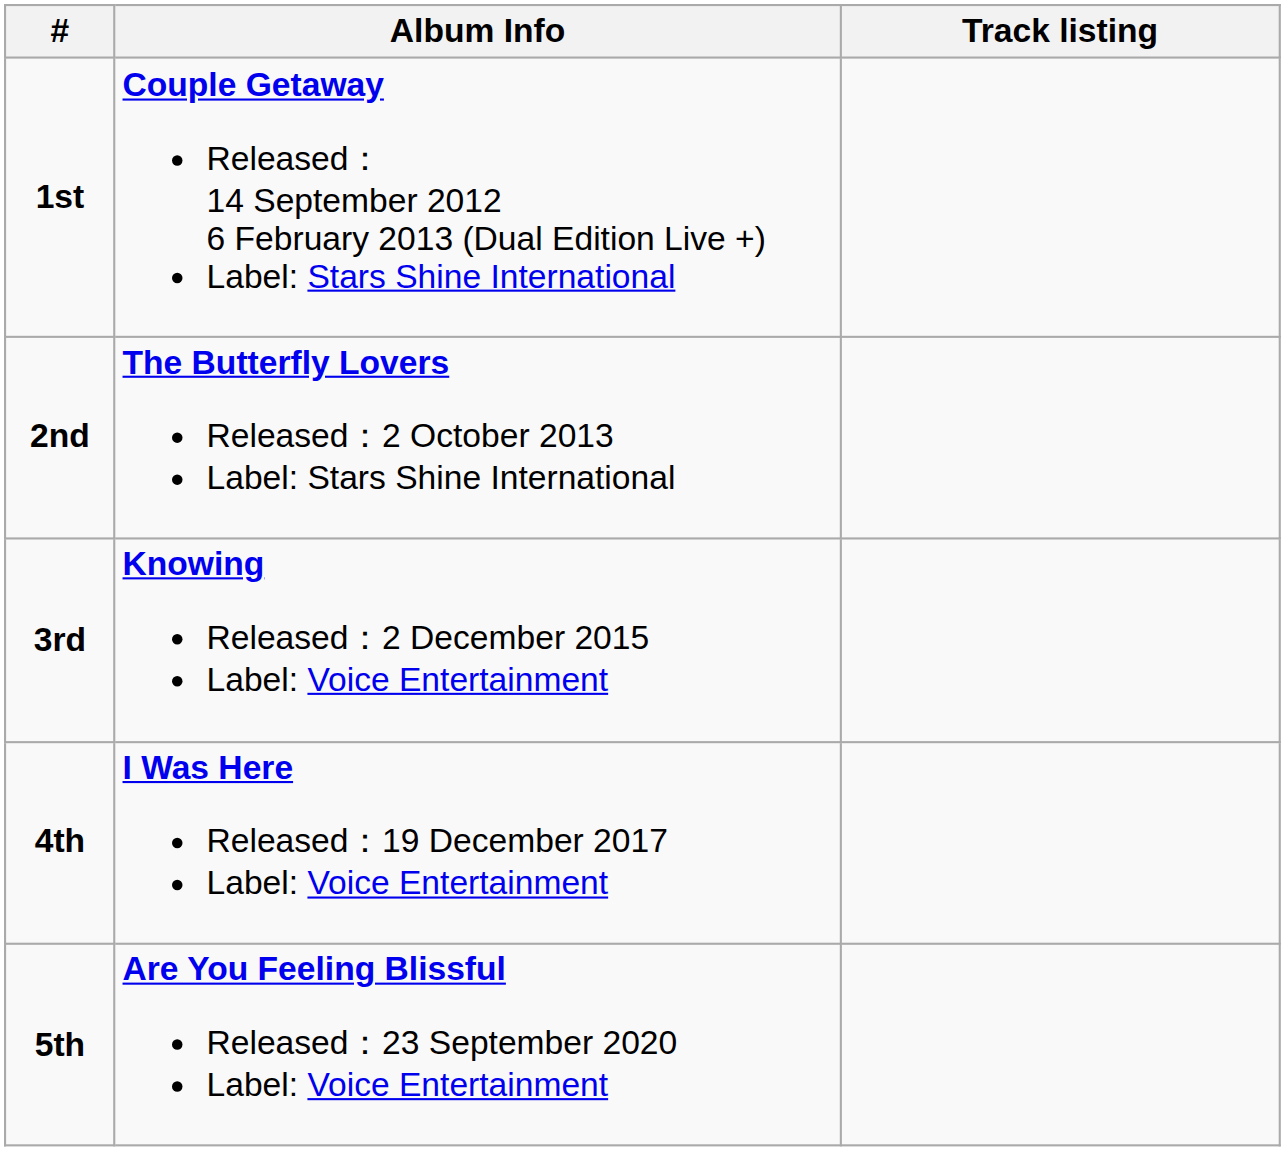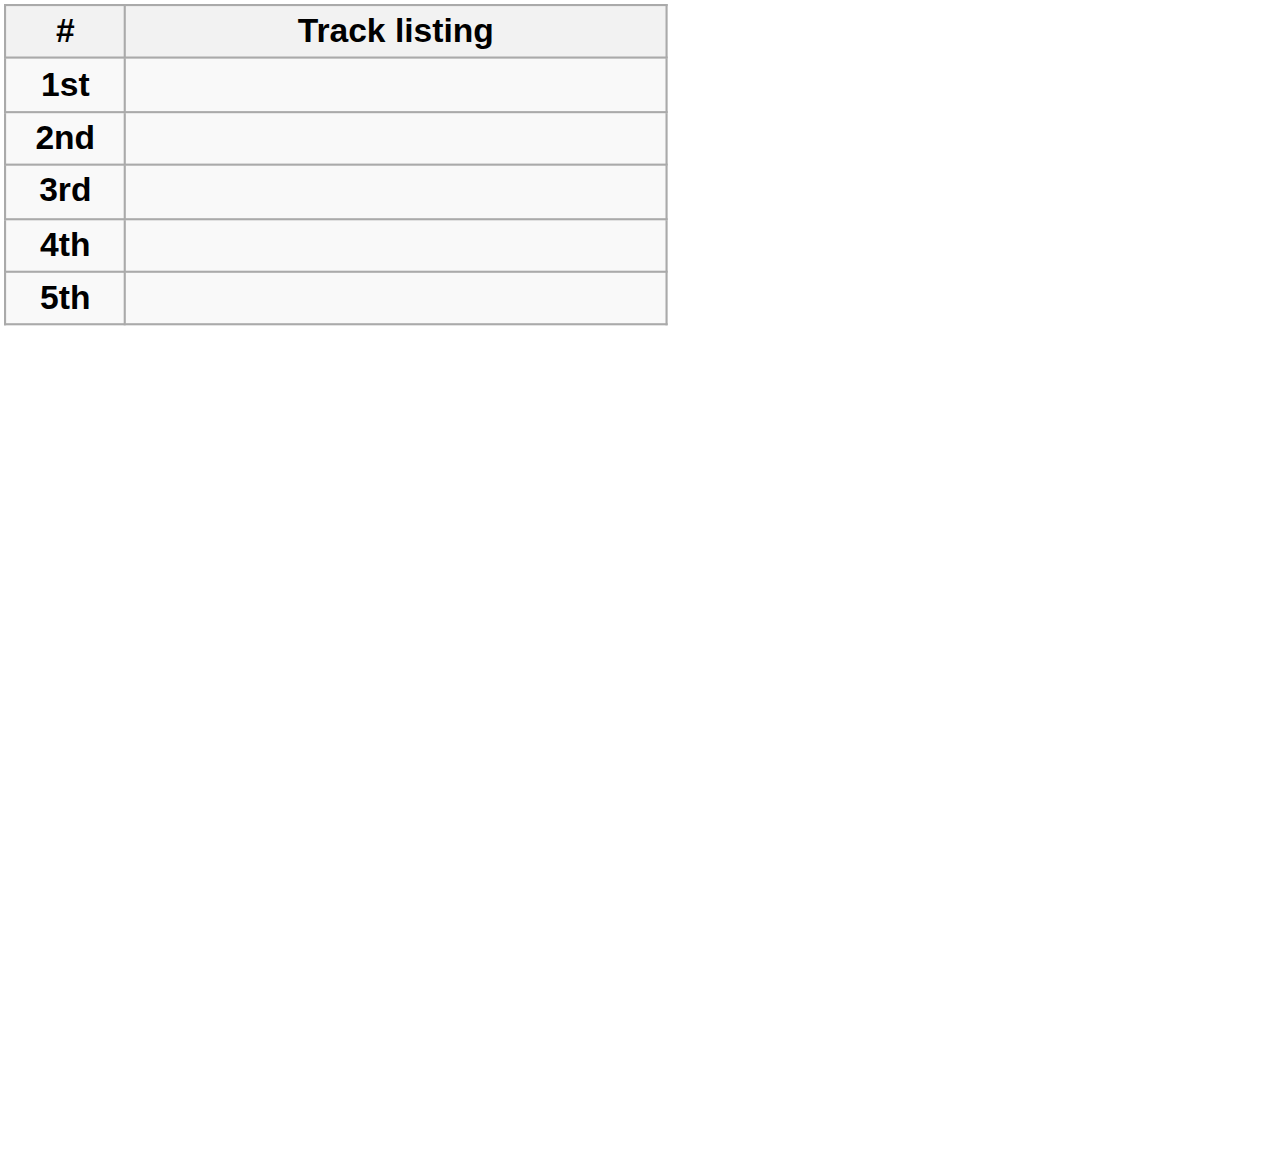- column: Album Info | Couple Getaway Released： 14 September 2012 6 February 2013 (Dual Edition Live +) Label: Stars Shine International | The Butterfly Lovers Released：2 October 2013 Label: Stars Shine International | Knowing Released：2 December 2015 Label: Voice Entertainment | I Was Here Released：19 December 2017 Label: Voice Entertainment | Are You Feeling Blissful Released：23 September 2020 Label: Voice Entertainment
